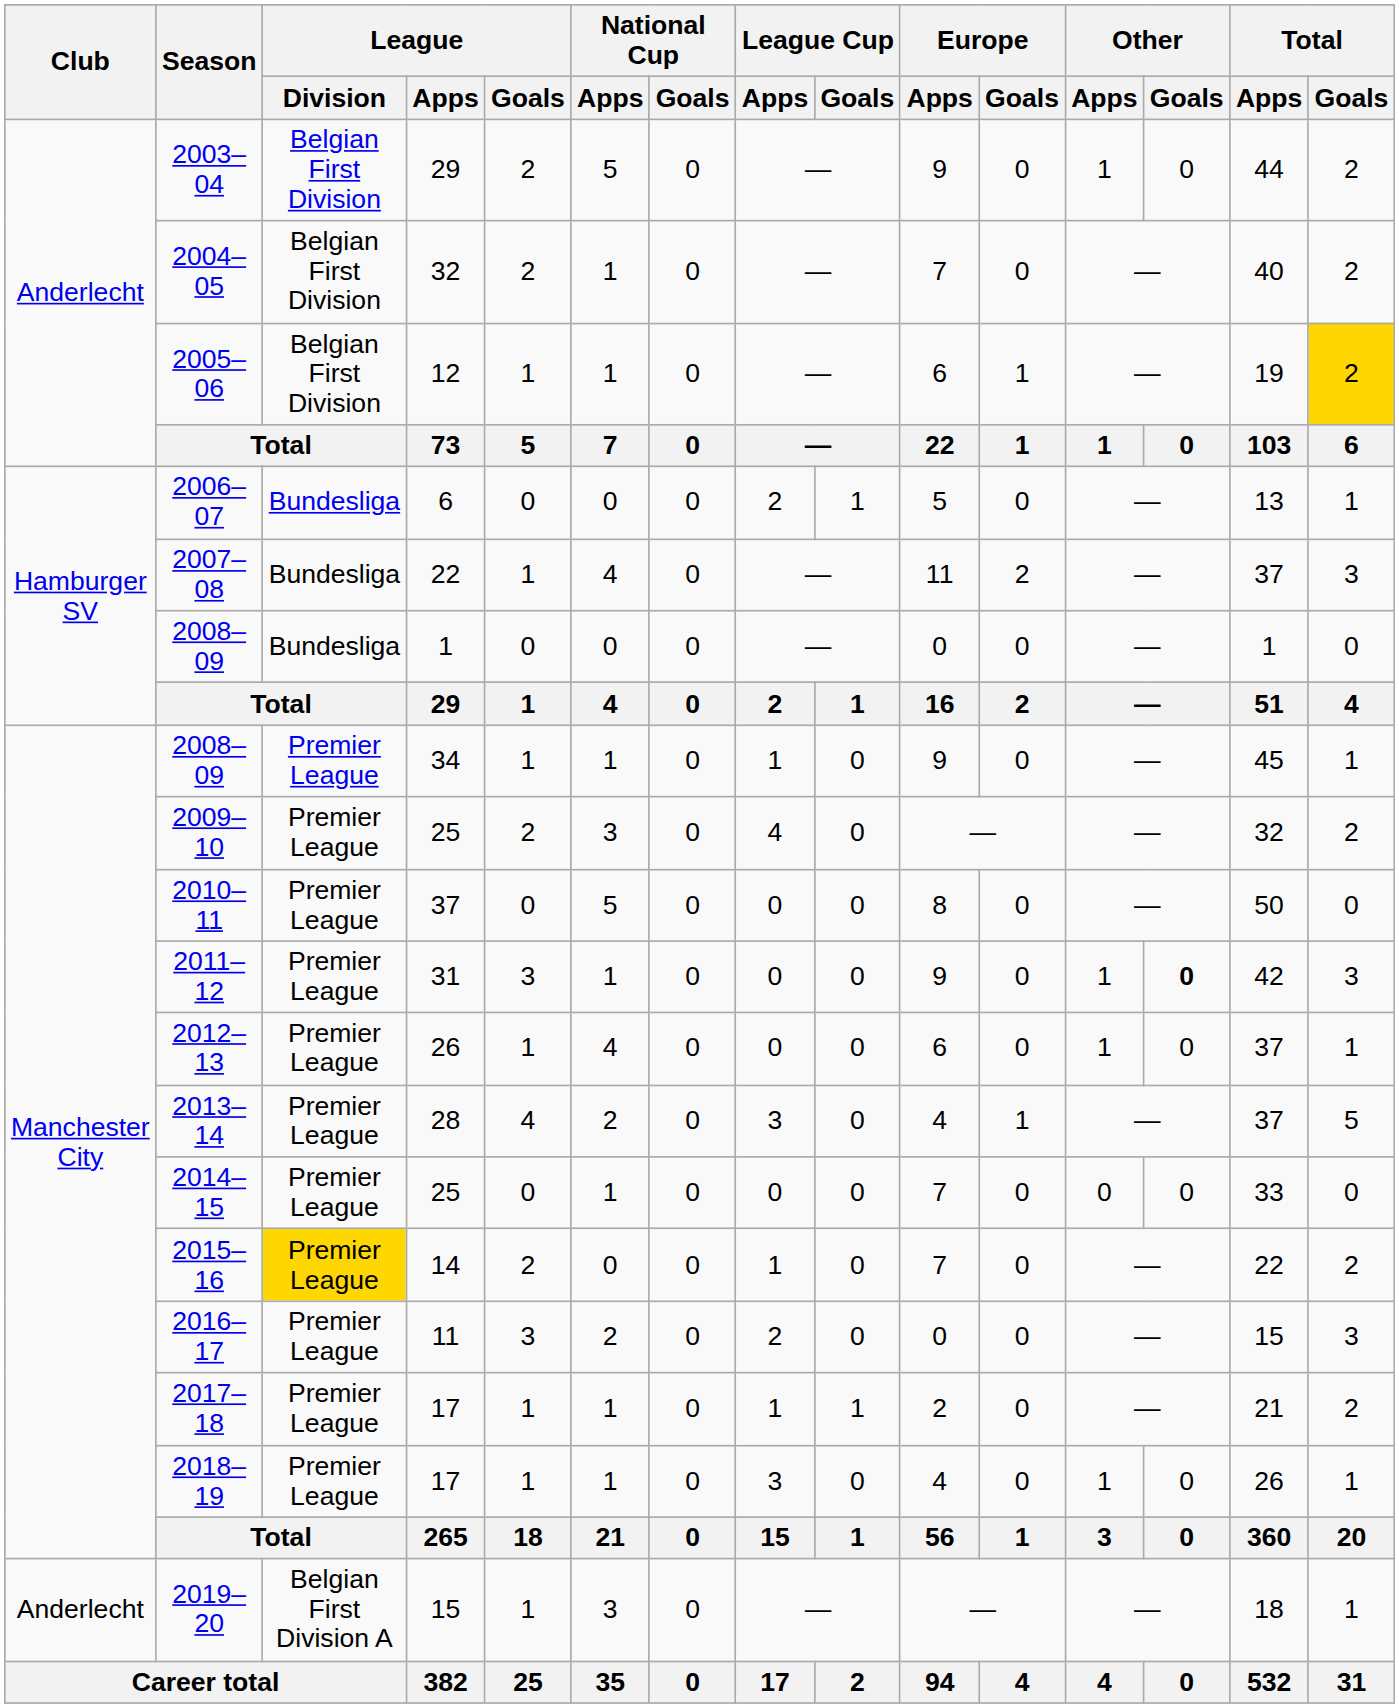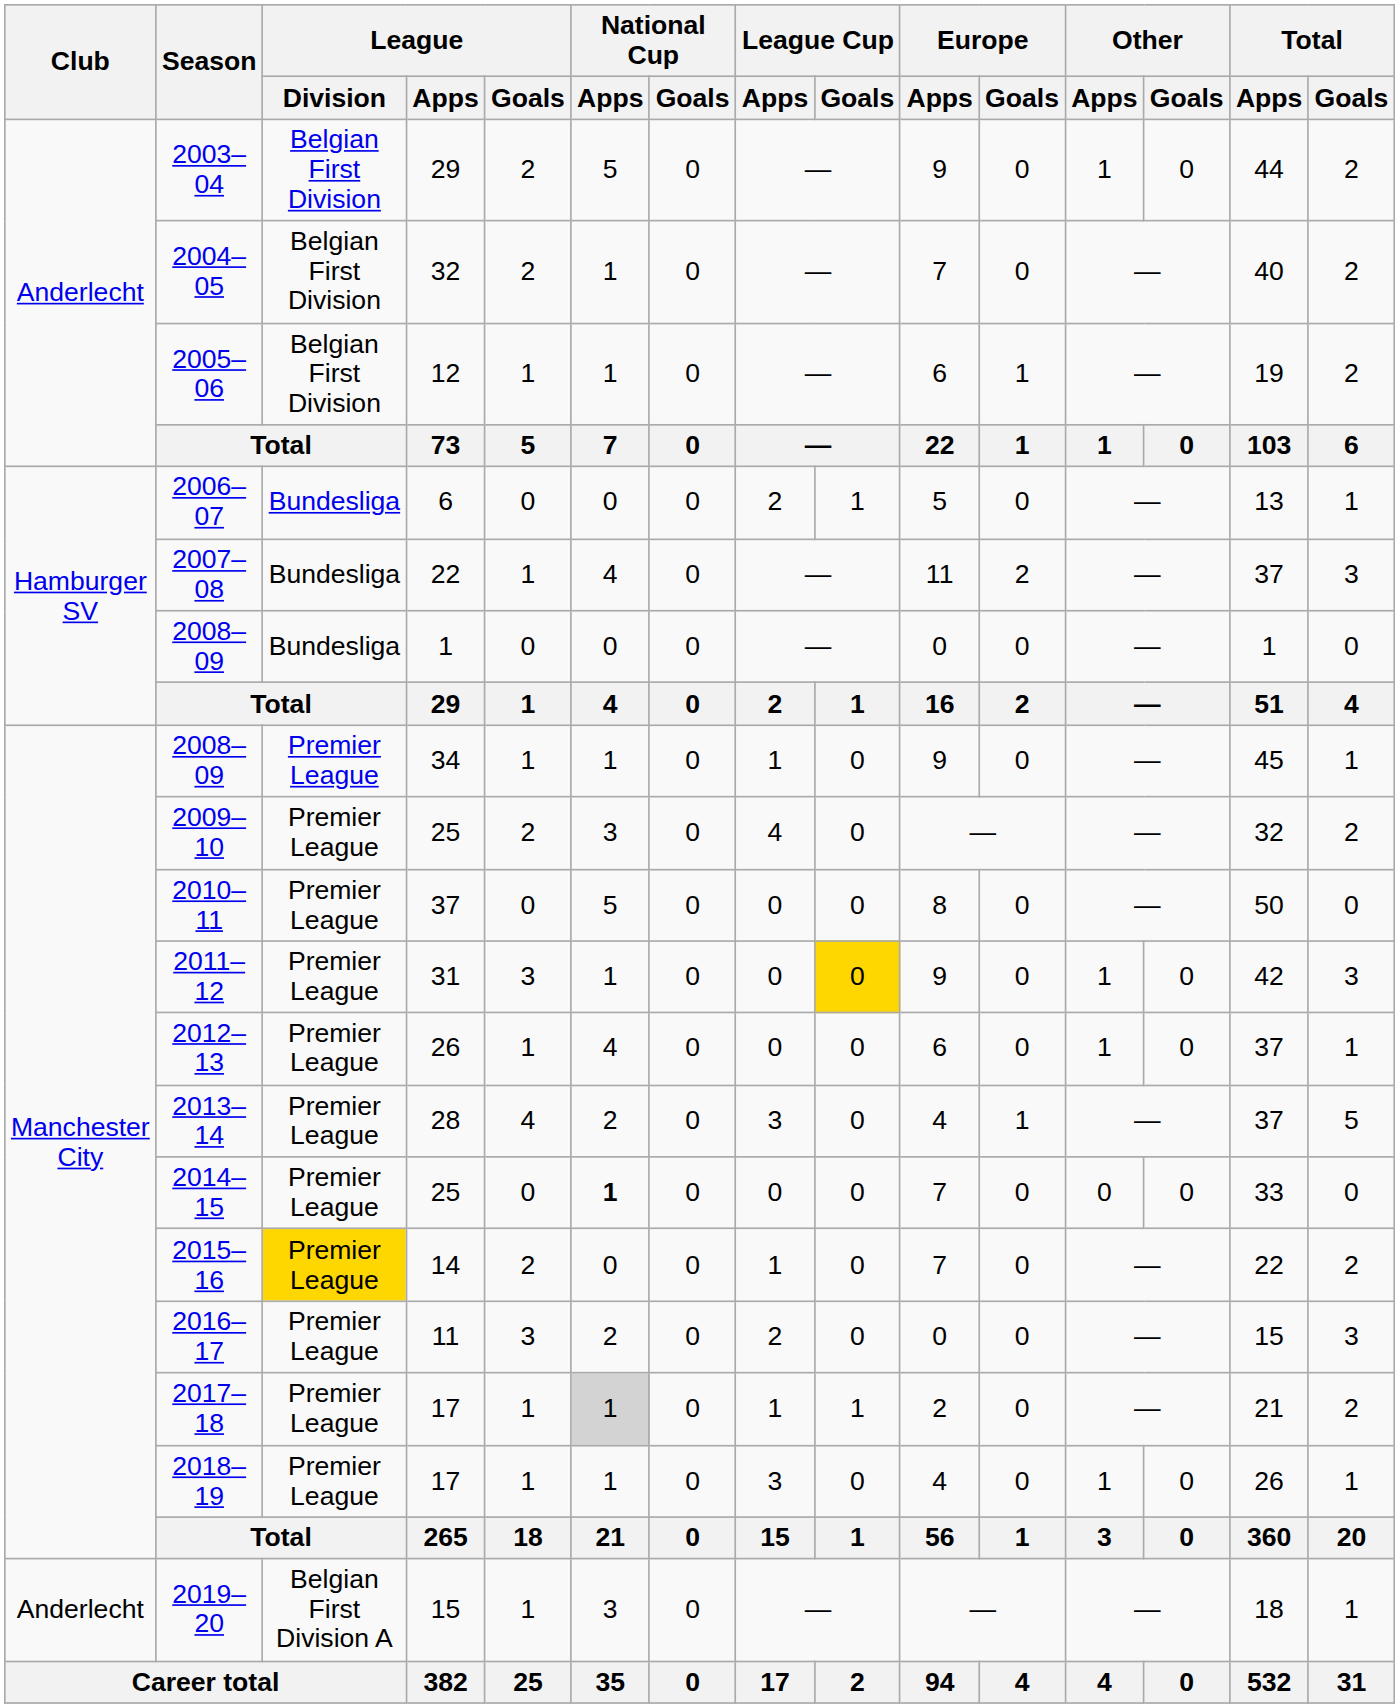2005–06 | Total / Goals: gold background -> no background
2011–12 | League Cup / Goals: no background -> gold background
2011–12 | Other / Goals: bold -> normal
2014–15 | National Cup / Apps: normal -> bold
2017–18 | National Cup / Apps: no background -> lightgrey background
